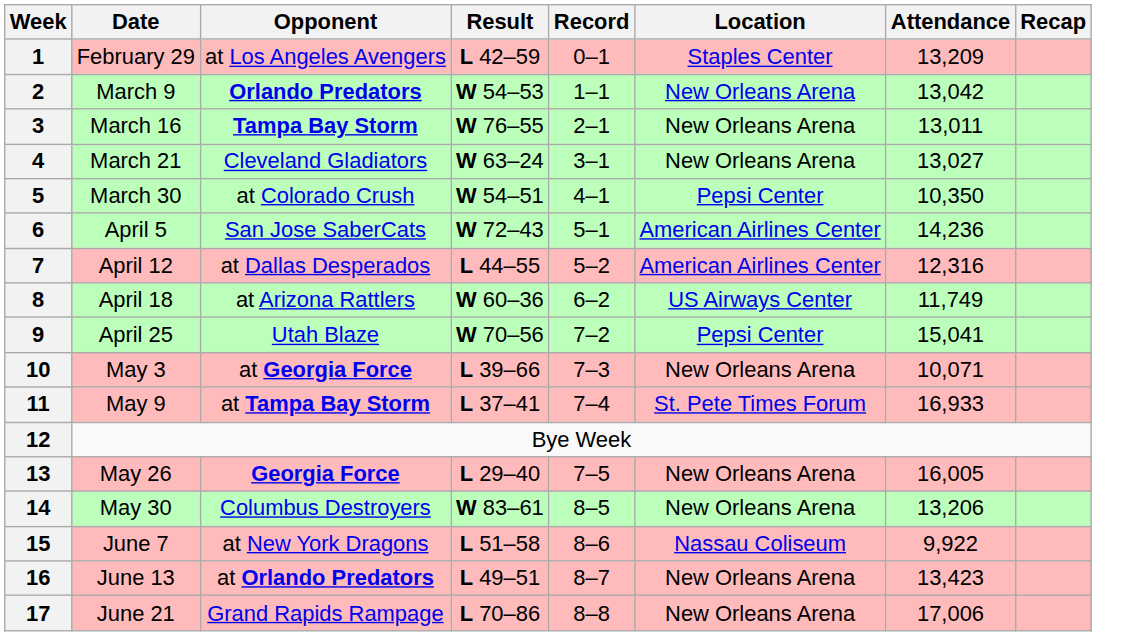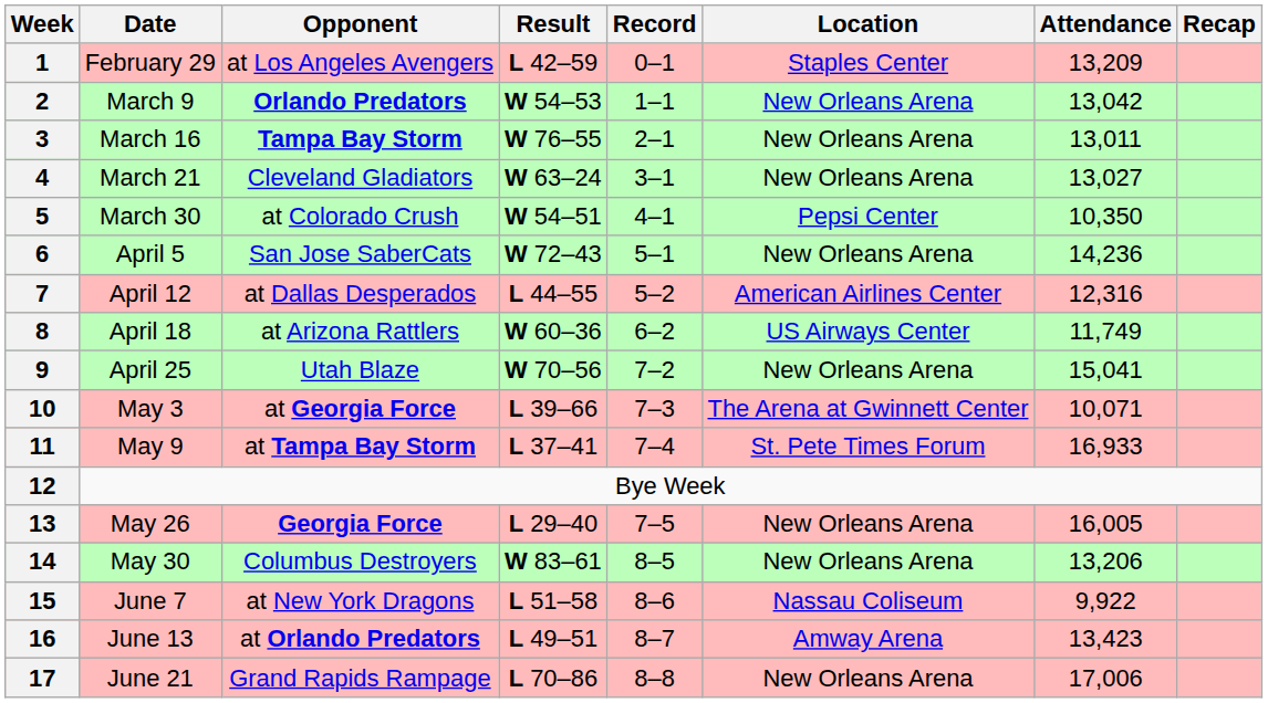6 | Location: American Airlines Center -> New Orleans Arena
9 | Location: Pepsi Center -> New Orleans Arena
10 | Location: New Orleans Arena -> The Arena at Gwinnett Center
16 | Location: New Orleans Arena -> Amway Arena
